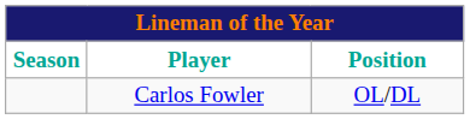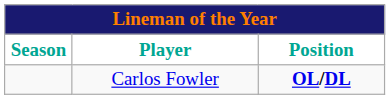Carlos Fowler | Position: normal -> bold
